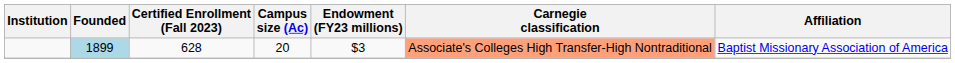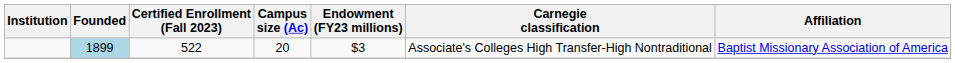row 2 | Certified Enrollment (Fall 2023): 628 -> 522
row 2 | Carnegie classification: lightsalmon background -> no background
